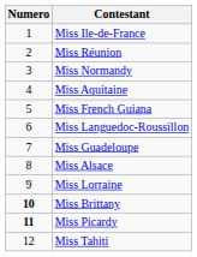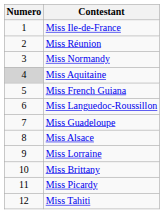Miss Aquitaine | Numero: no background -> lightgrey background
Miss Brittany | Numero: bold -> normal
Miss Picardy | Numero: bold -> normal
